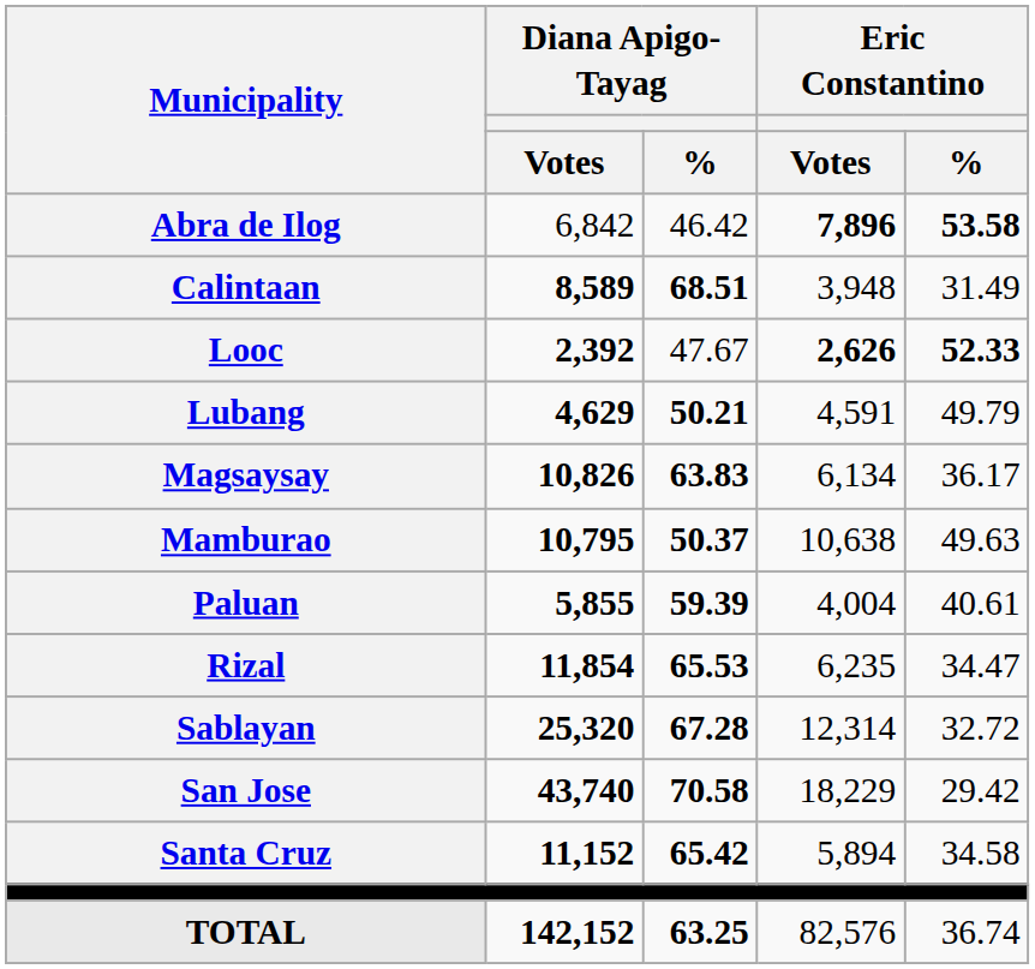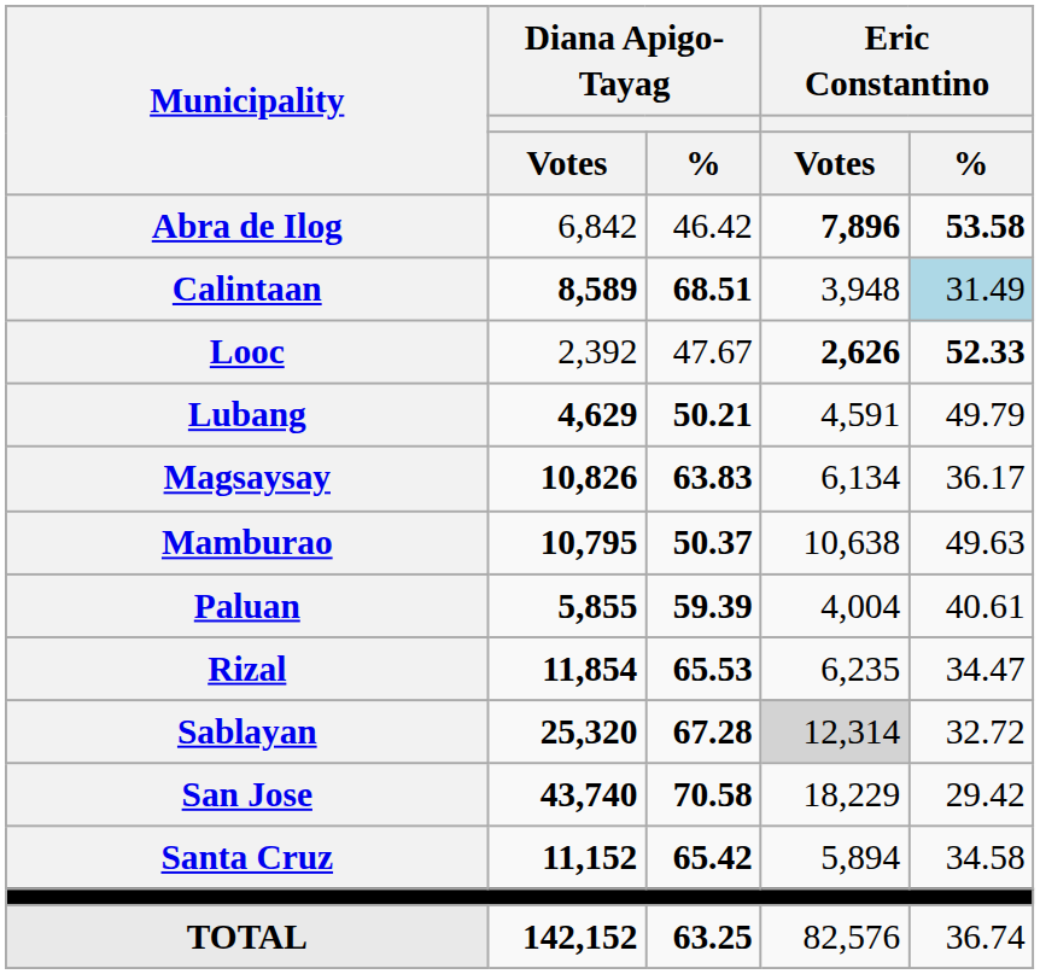Calintaan | Eric Constantino / %: no background -> lightblue background
Looc | Diana Apigo-Tayag / Votes: bold -> normal
Sablayan | Eric Constantino / Votes: no background -> lightgrey background
